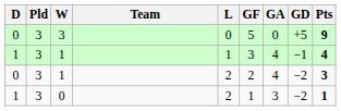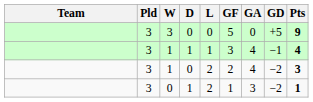columns swapped: Team <-> D
